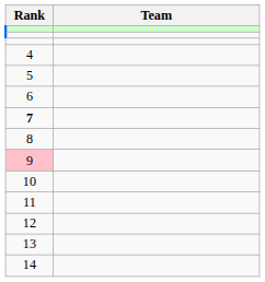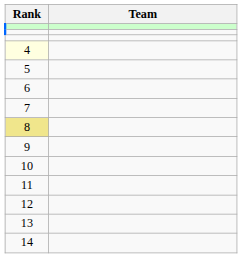row 5 | Rank: no background -> lightyellow background
row 8 | Rank: bold -> normal
row 9 | Rank: no background -> khaki background
row 10 | Rank: pink background -> no background
